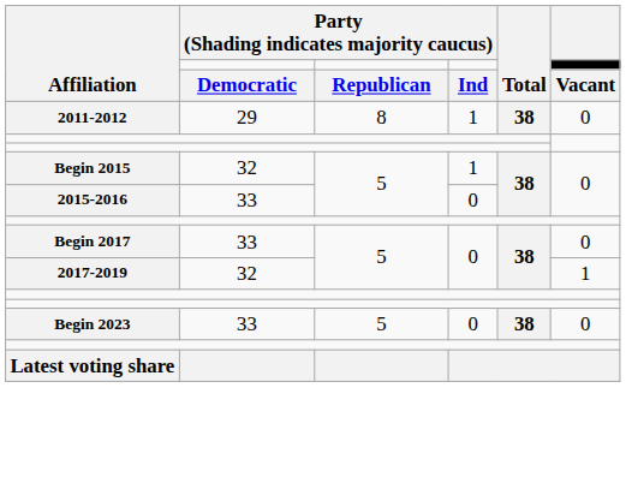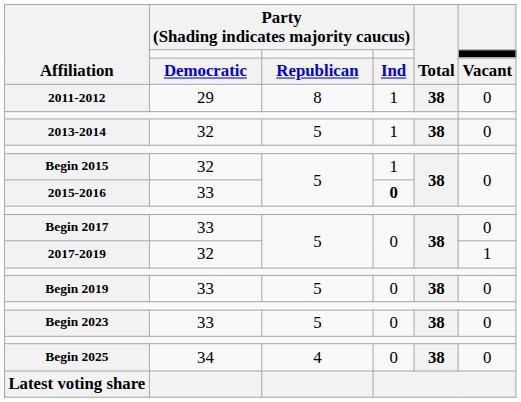+ row: 2013-2014 | 32 | 5 | 1 | 38 | 0
2015-2016 | column 4: normal -> bold
+ row: Begin 2019 | 33 | 5 | 0 | 38 | 0
+ row: Begin 2025 | 34 | 4 | 0 | 38 | 0
